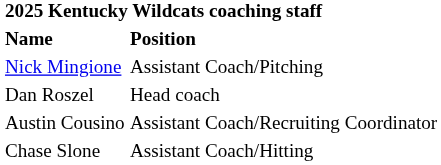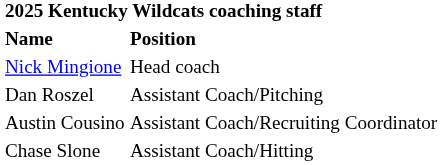Nick Mingione | Position: Assistant Coach/Pitching -> Head coach
Dan Roszel | Position: Head coach -> Assistant Coach/Pitching
